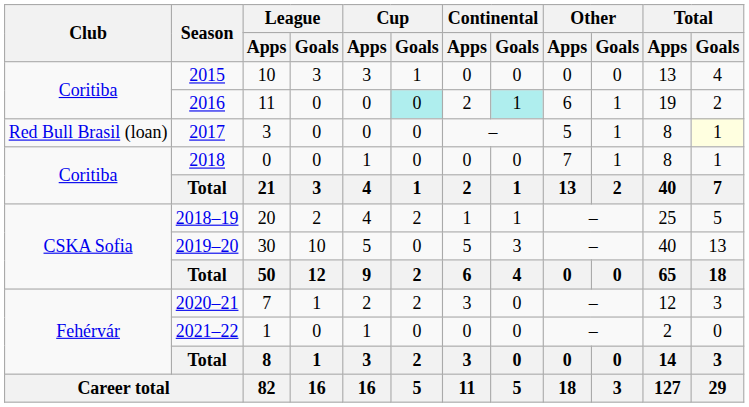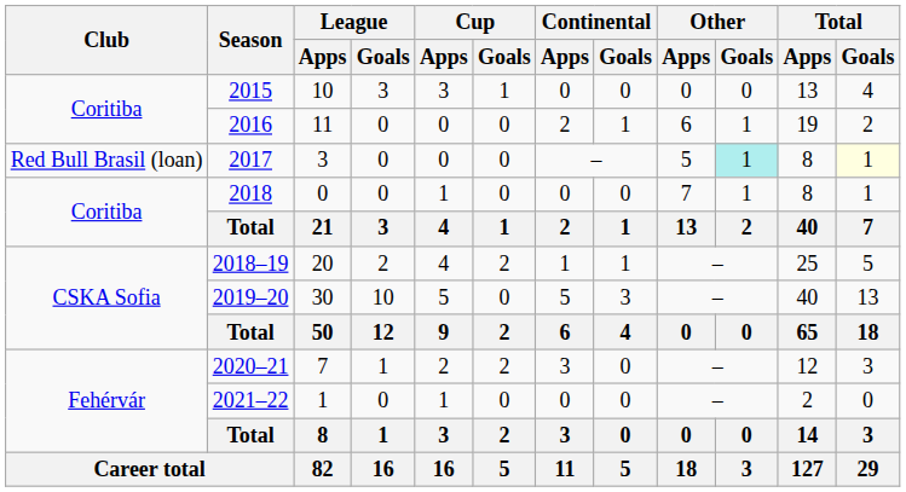2016 | Cup / Goals: paleturquoise background -> no background
2016 | Continental / Goals: paleturquoise background -> no background
2017 | Other / Goals: no background -> paleturquoise background
